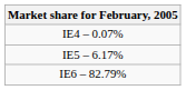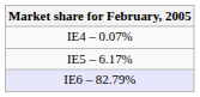row 4 | column 1: no background -> lavender background
